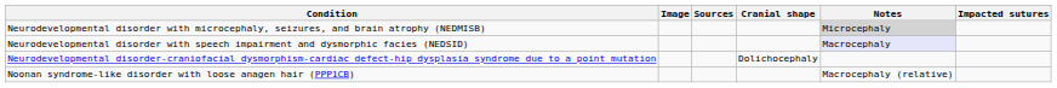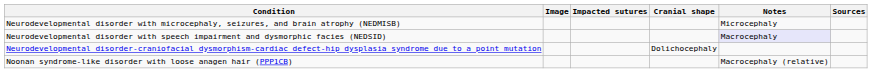columns swapped: Impacted sutures <-> Sources
row 2 | Notes: lightgrey background -> no background
